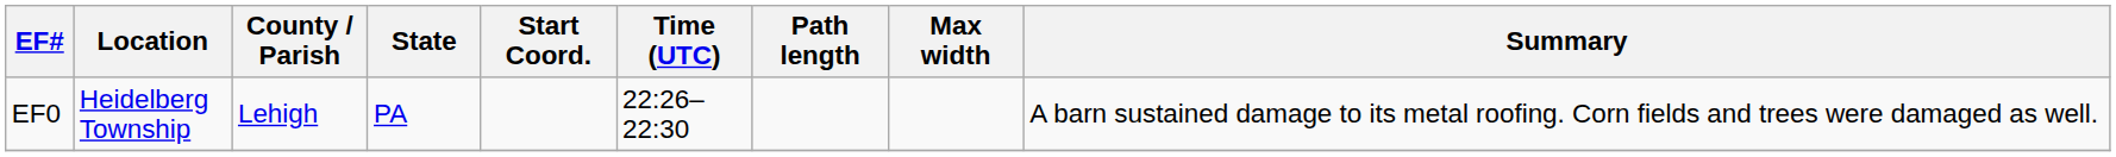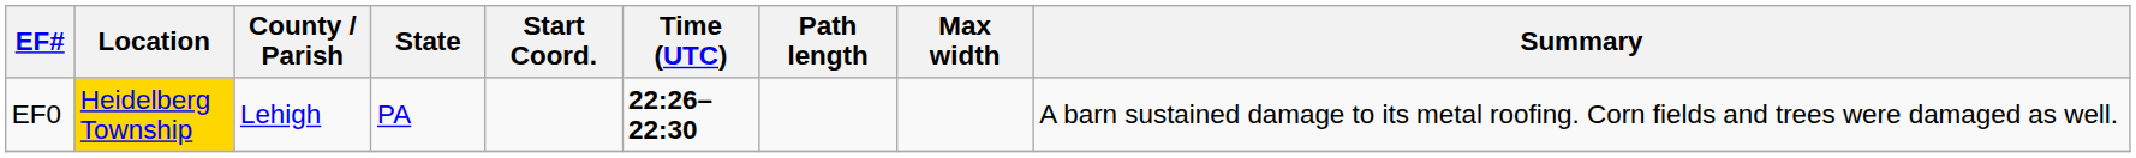EF0 | Location: no background -> gold background
EF0 | Time (UTC): normal -> bold
